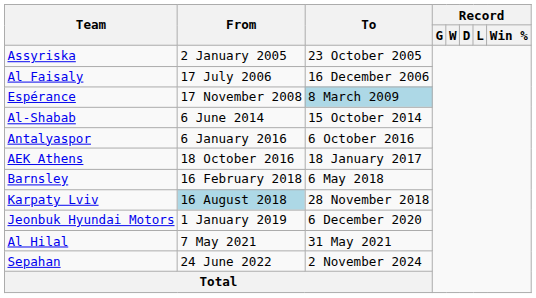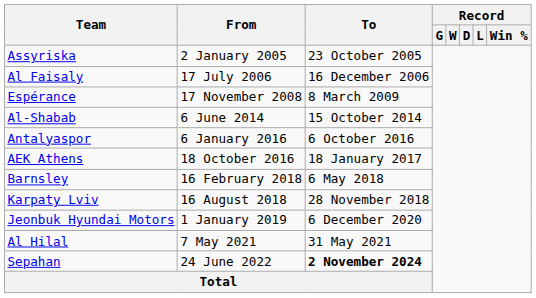Espérance | To: lightblue background -> no background
Karpaty Lviv | From: lightblue background -> no background
Sepahan | To: normal -> bold
